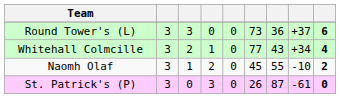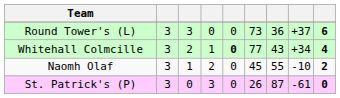Whitehall Colmcille | column 5: normal -> bold
